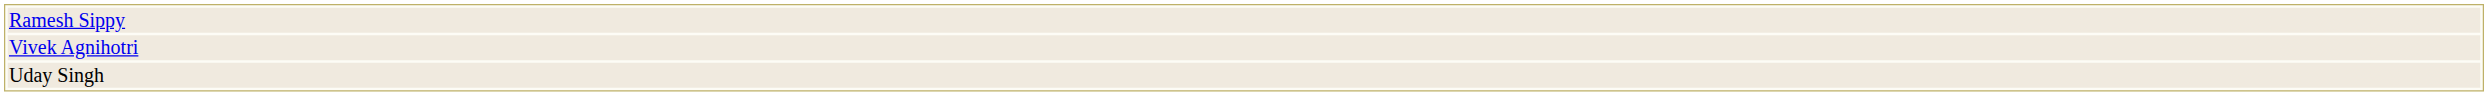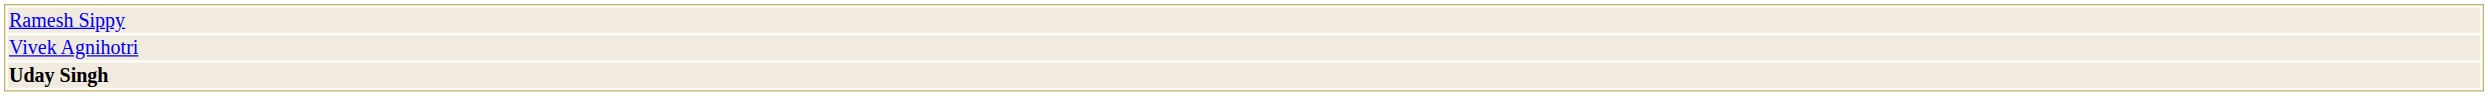row 3 | column 1: normal -> bold
